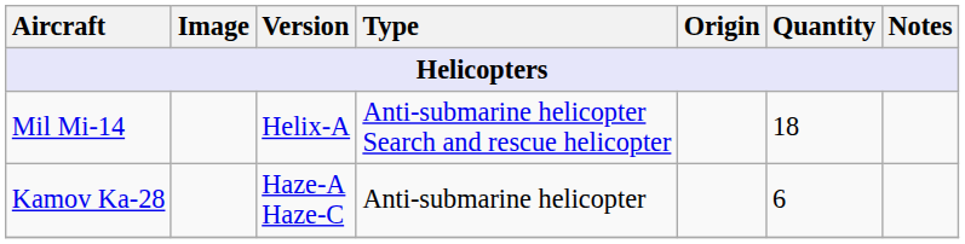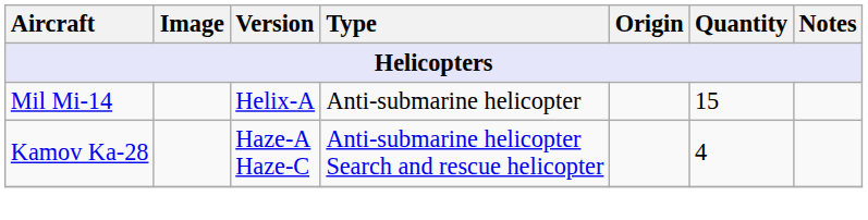Mil Mi-14 | Type: Anti-submarine helicopter Search and rescue helicopter -> Anti-submarine helicopter
Mil Mi-14 | Quantity: 18 -> 15
Kamov Ka-28 | Type: Anti-submarine helicopter -> Anti-submarine helicopter Search and rescue helicopter
Kamov Ka-28 | Quantity: 6 -> 4
